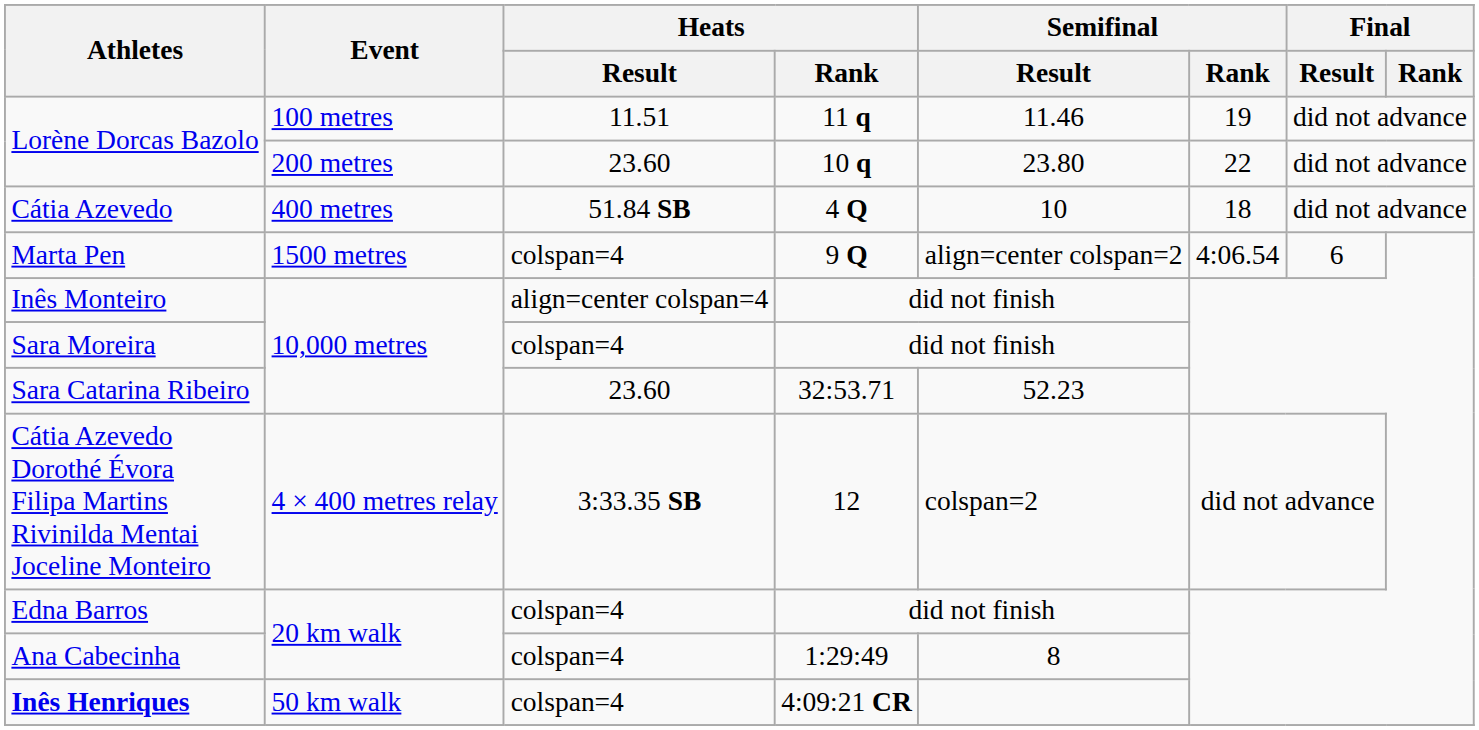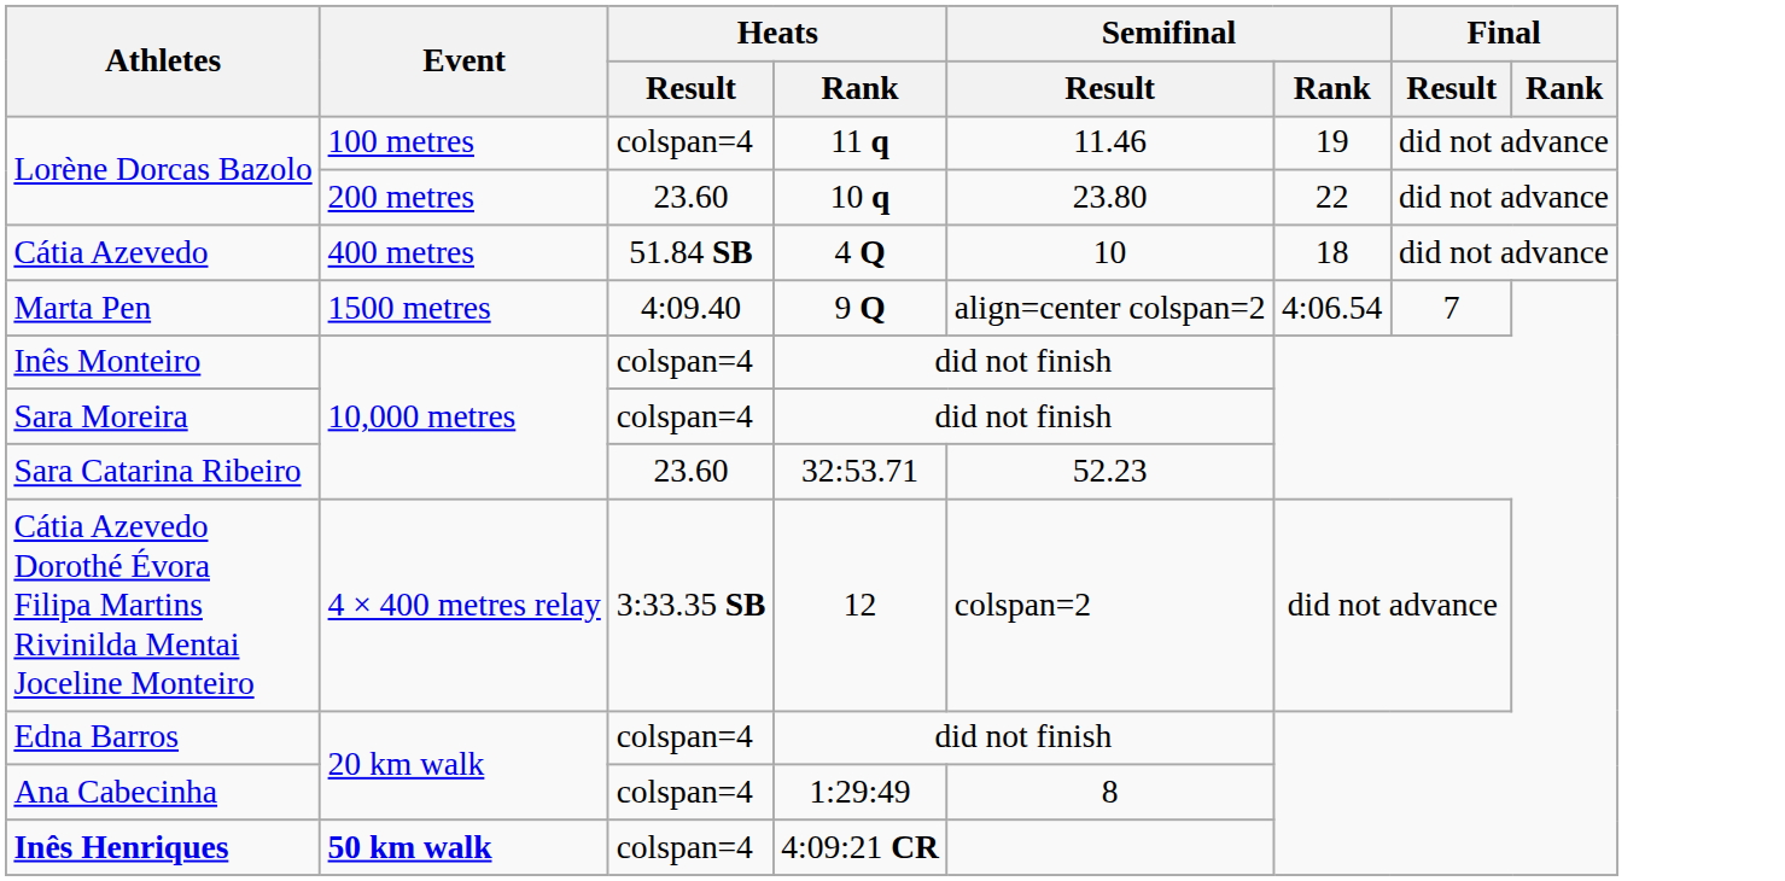Lorène Dorcas Bazolo / 11 q | Heats / Result: 11.51 -> colspan=4
Marta Pen | Heats / Result: colspan=4 -> 4:09.40
Marta Pen | Final / Result: 6 -> 7
Inês Monteiro | Heats / Result: align=center colspan=4 -> colspan=4
Inês Henriques | Event: normal -> bold
